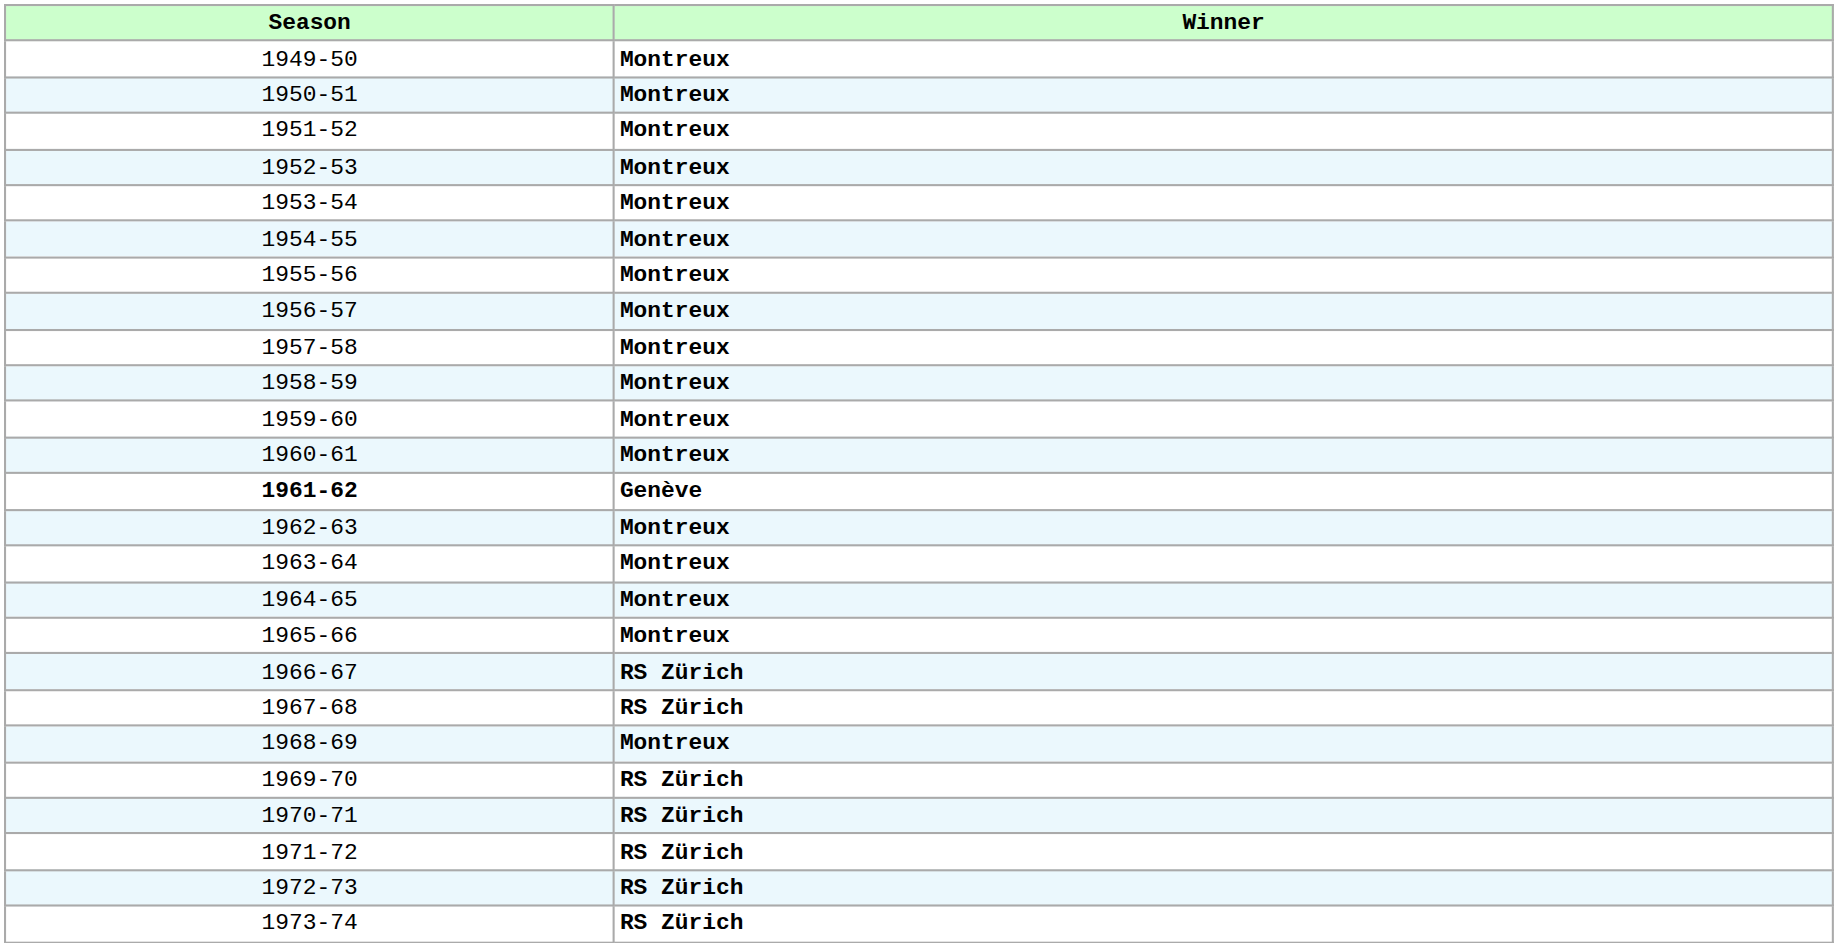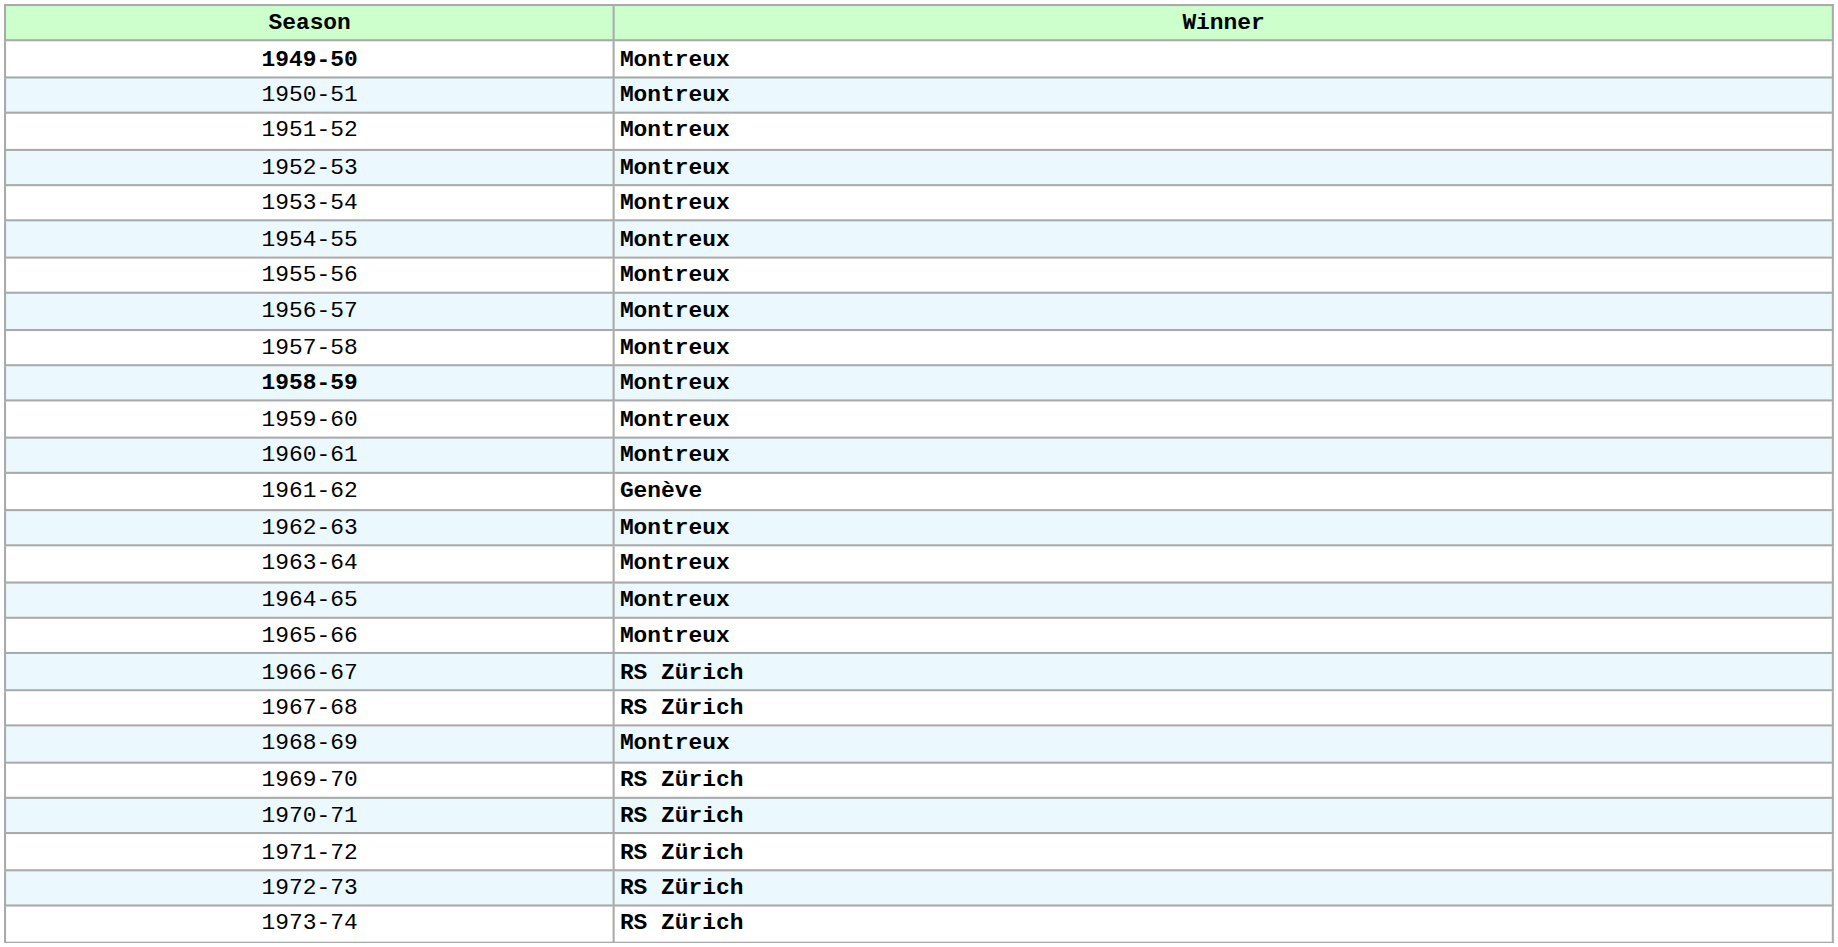1949-50 | Season: normal -> bold
1958-59 | Season: normal -> bold
1961-62 | Season: bold -> normal
